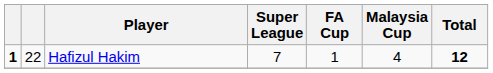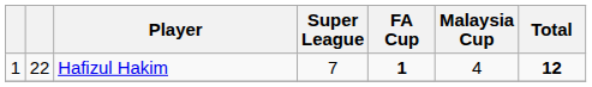Hafizul Hakim | column 1: bold -> normal
Hafizul Hakim | FA Cup: normal -> bold
